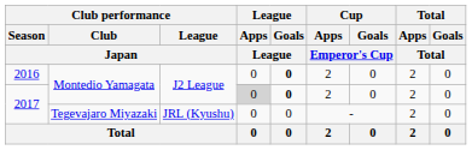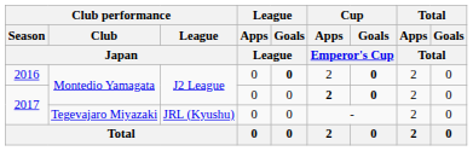2016 | Cup / Goals / Emperor's Cup: normal -> bold
2017 / Montedio Yamagata | League / Apps / League: lightgrey background -> no background
2017 / Montedio Yamagata | League / Goals / League: bold -> normal
2017 / Montedio Yamagata | Cup / Apps / Emperor's Cup: normal -> bold
2017 / Montedio Yamagata | Cup / Goals / Emperor's Cup: normal -> bold
